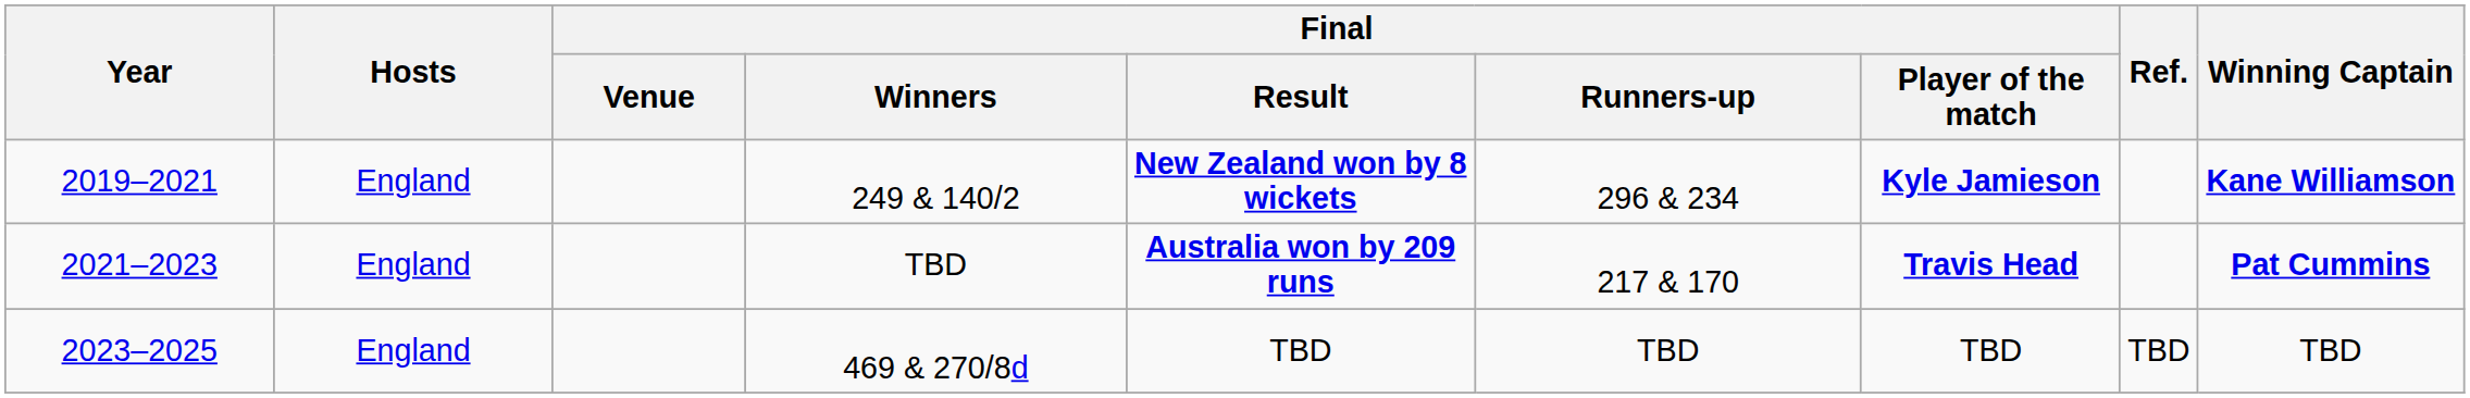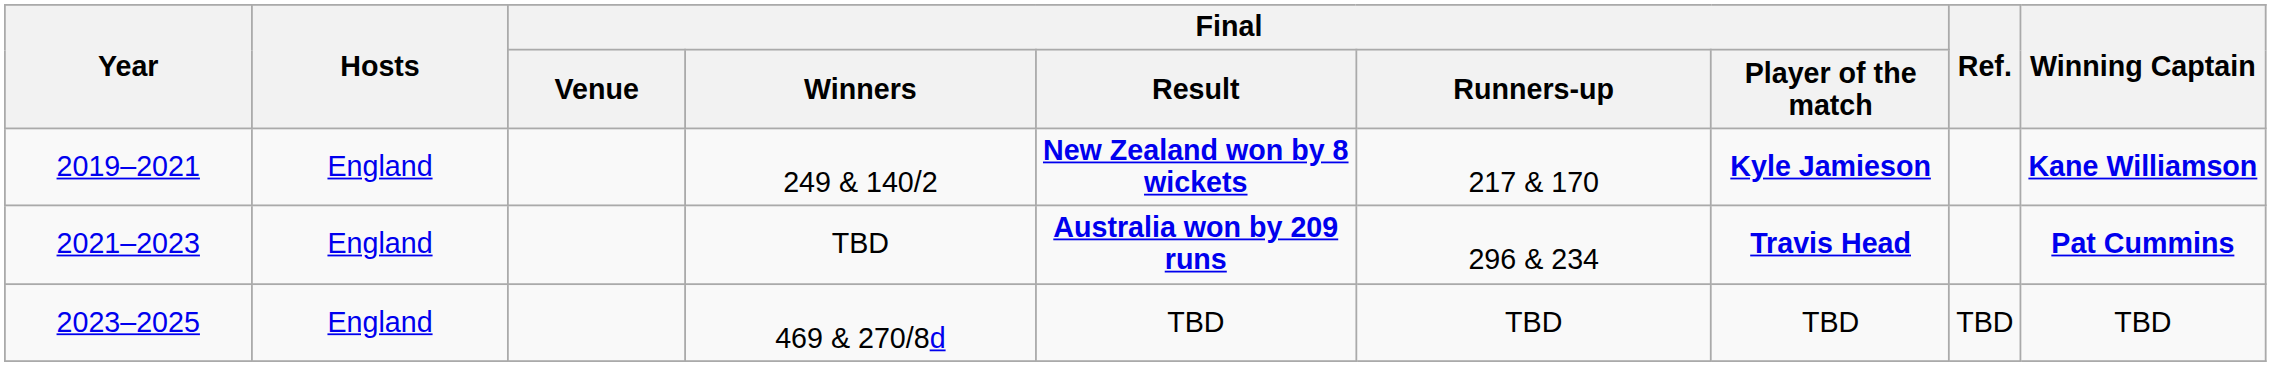2019–2021 | Final / Runners-up: 296 & 234 -> 217 & 170
2021–2023 | Final / Runners-up: 217 & 170 -> 296 & 234
